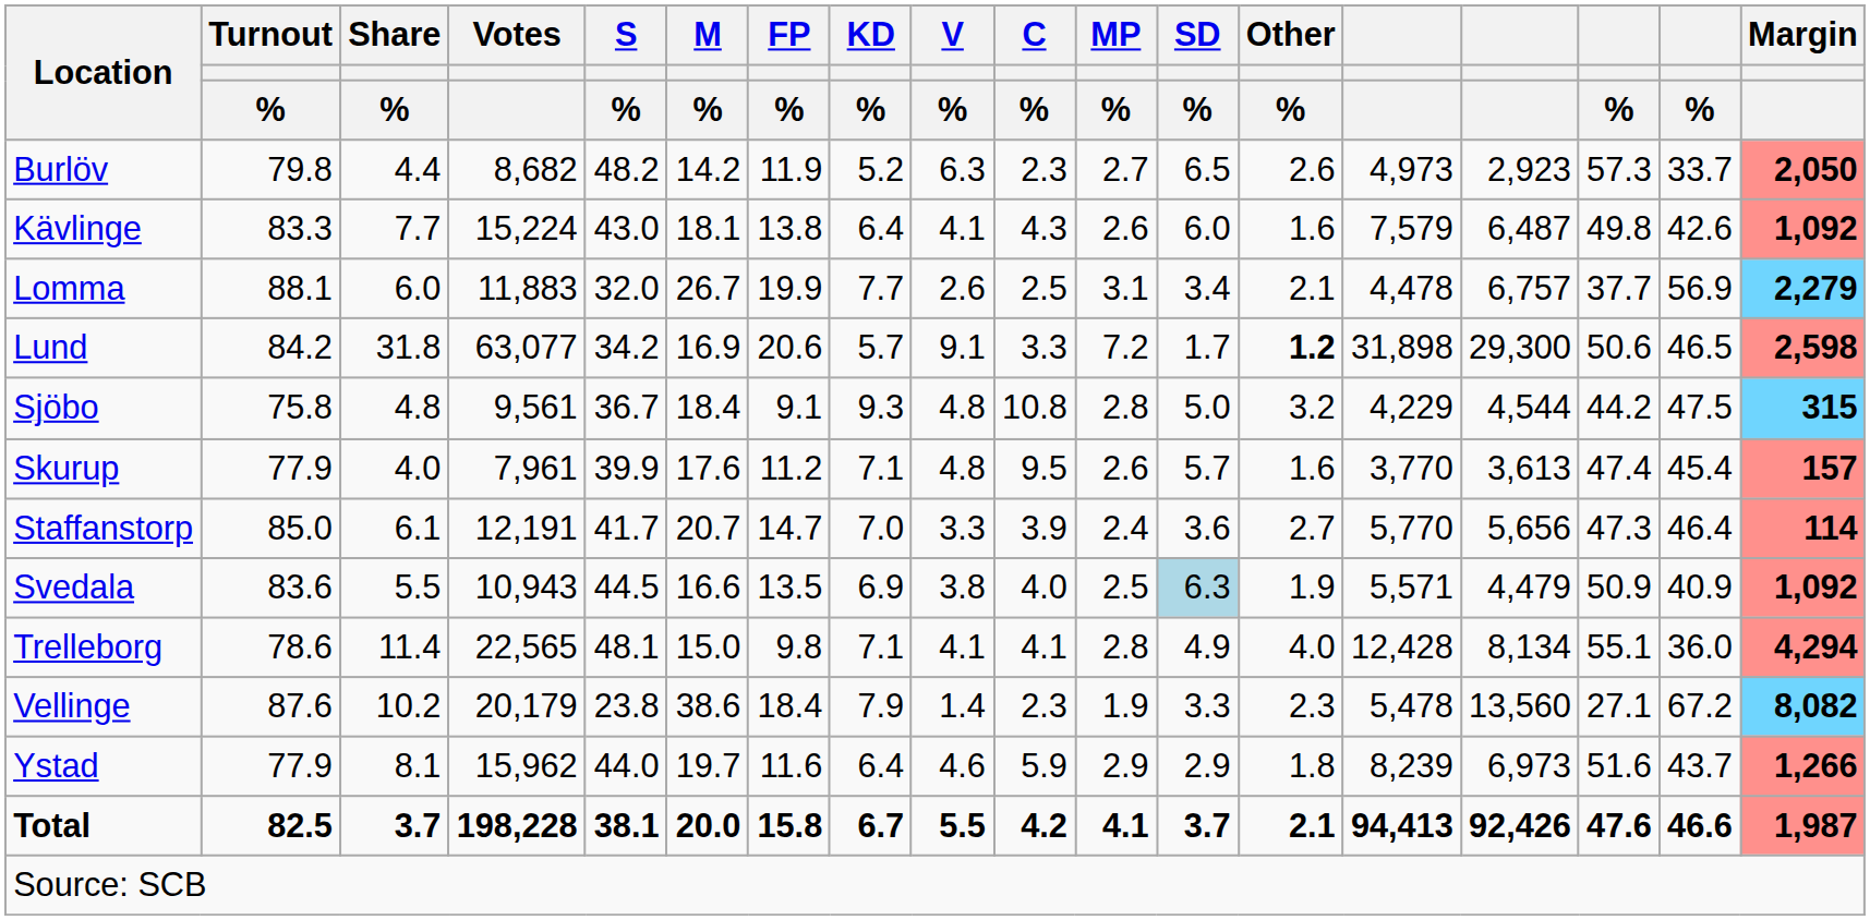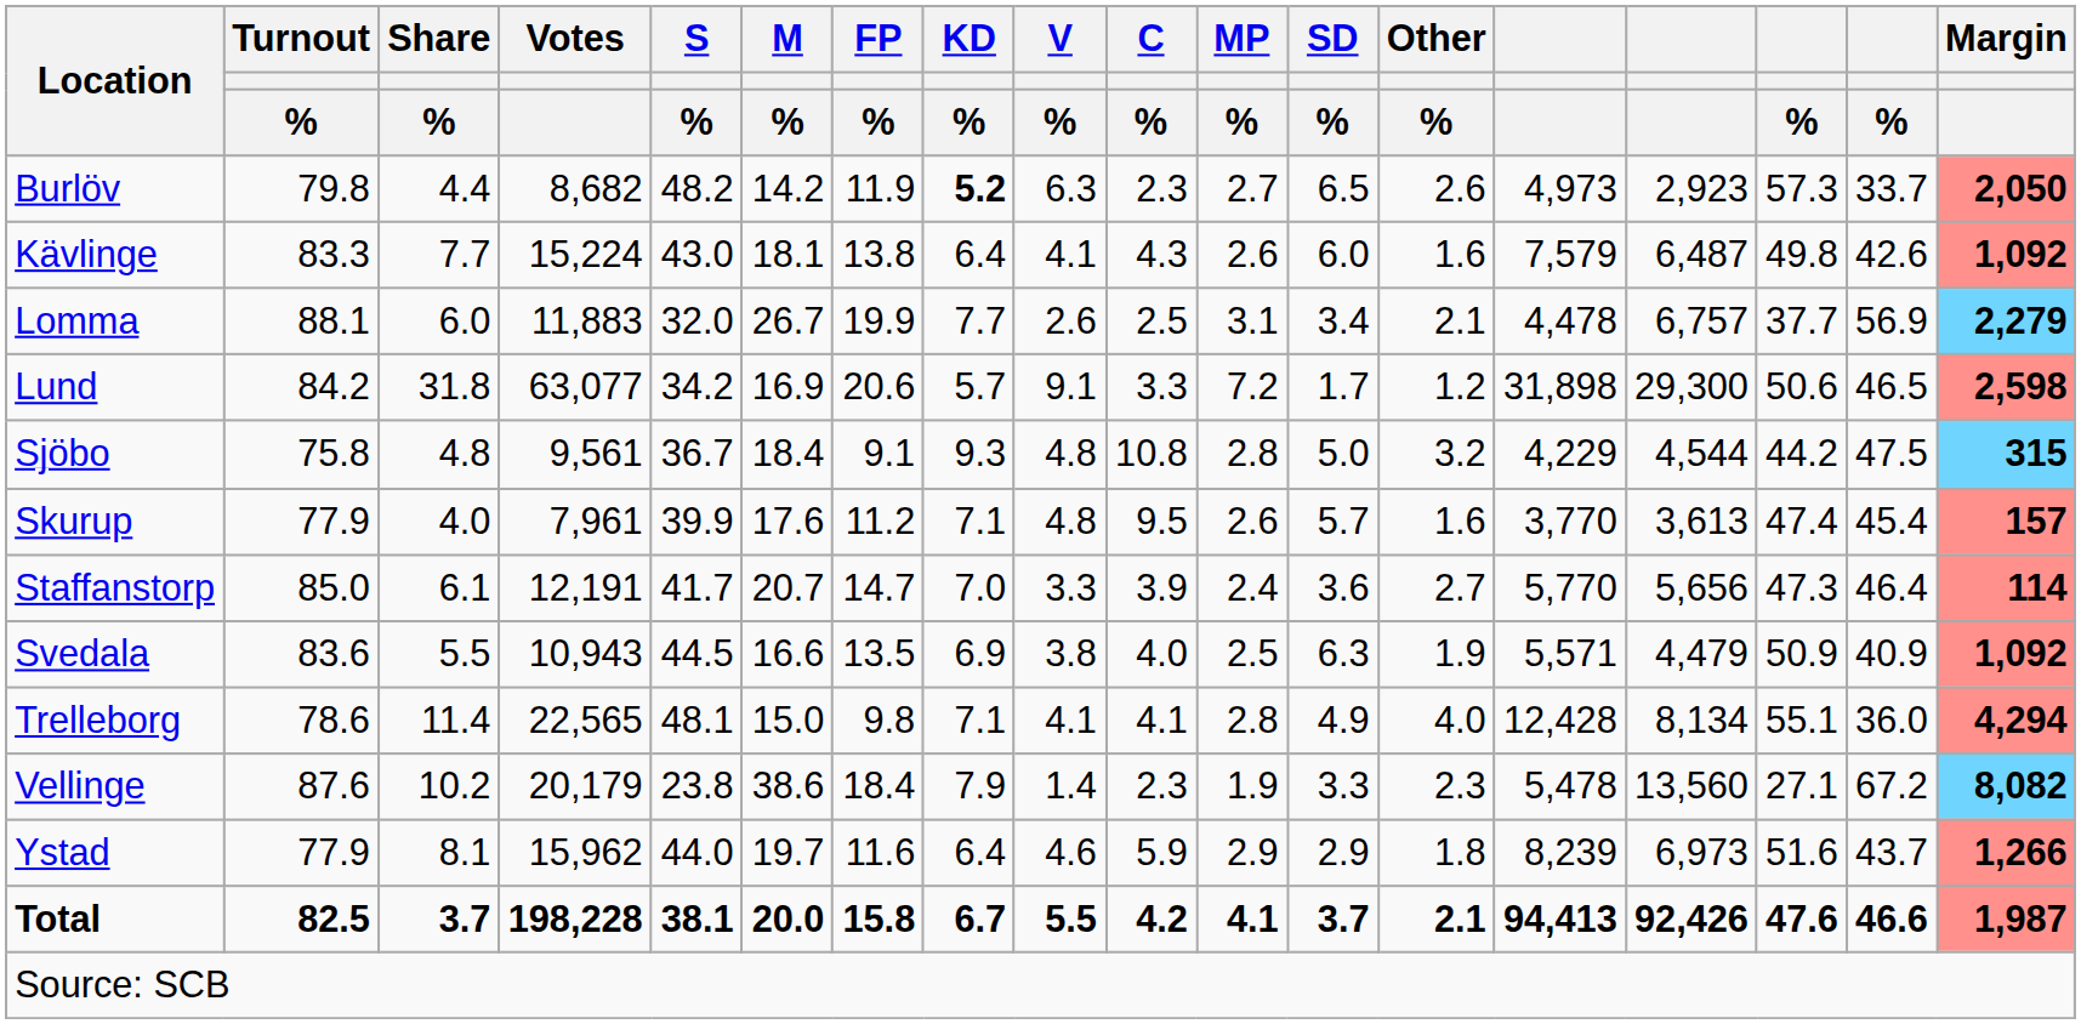Burlöv | KD / %: normal -> bold
Lund | Other / %: bold -> normal
Svedala | SD / %: lightblue background -> no background
